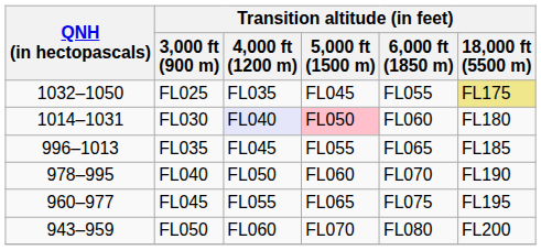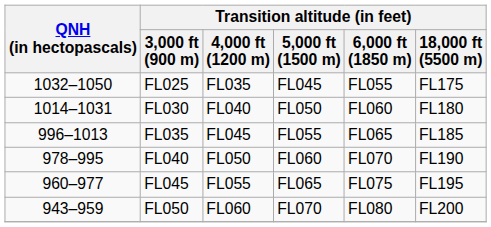FL025 | Transition altitude (in feet) / 18,000 ft (5500 m): khaki background -> no background
FL030 | Transition altitude (in feet) / 4,000 ft (1200 m): lavender background -> no background
FL030 | Transition altitude (in feet) / 5,000 ft (1500 m): pink background -> no background
